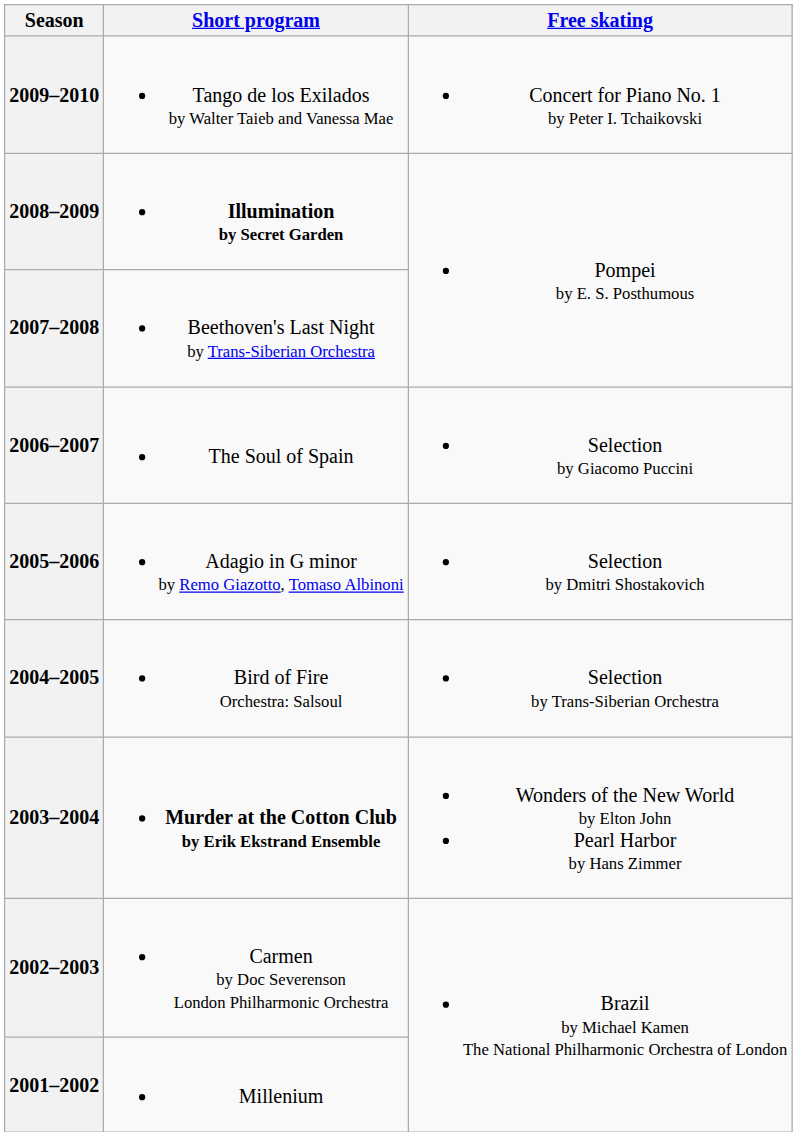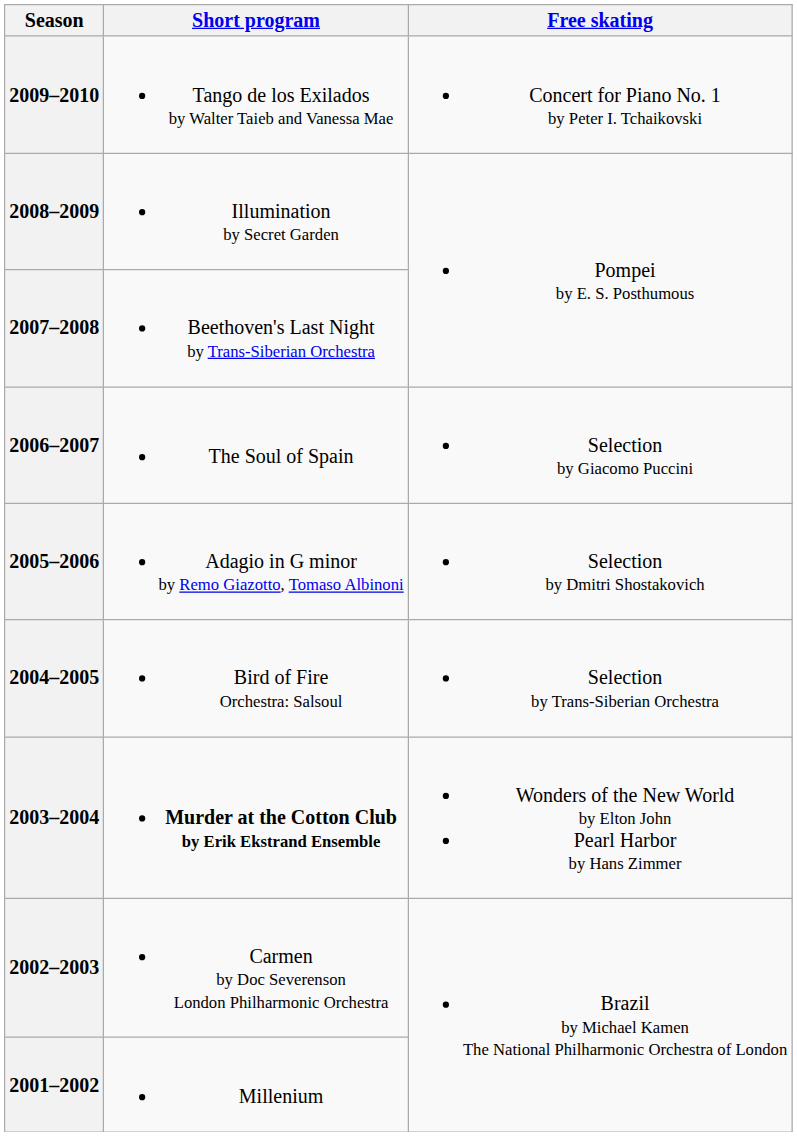2008–2009 | Short program: bold -> normal
